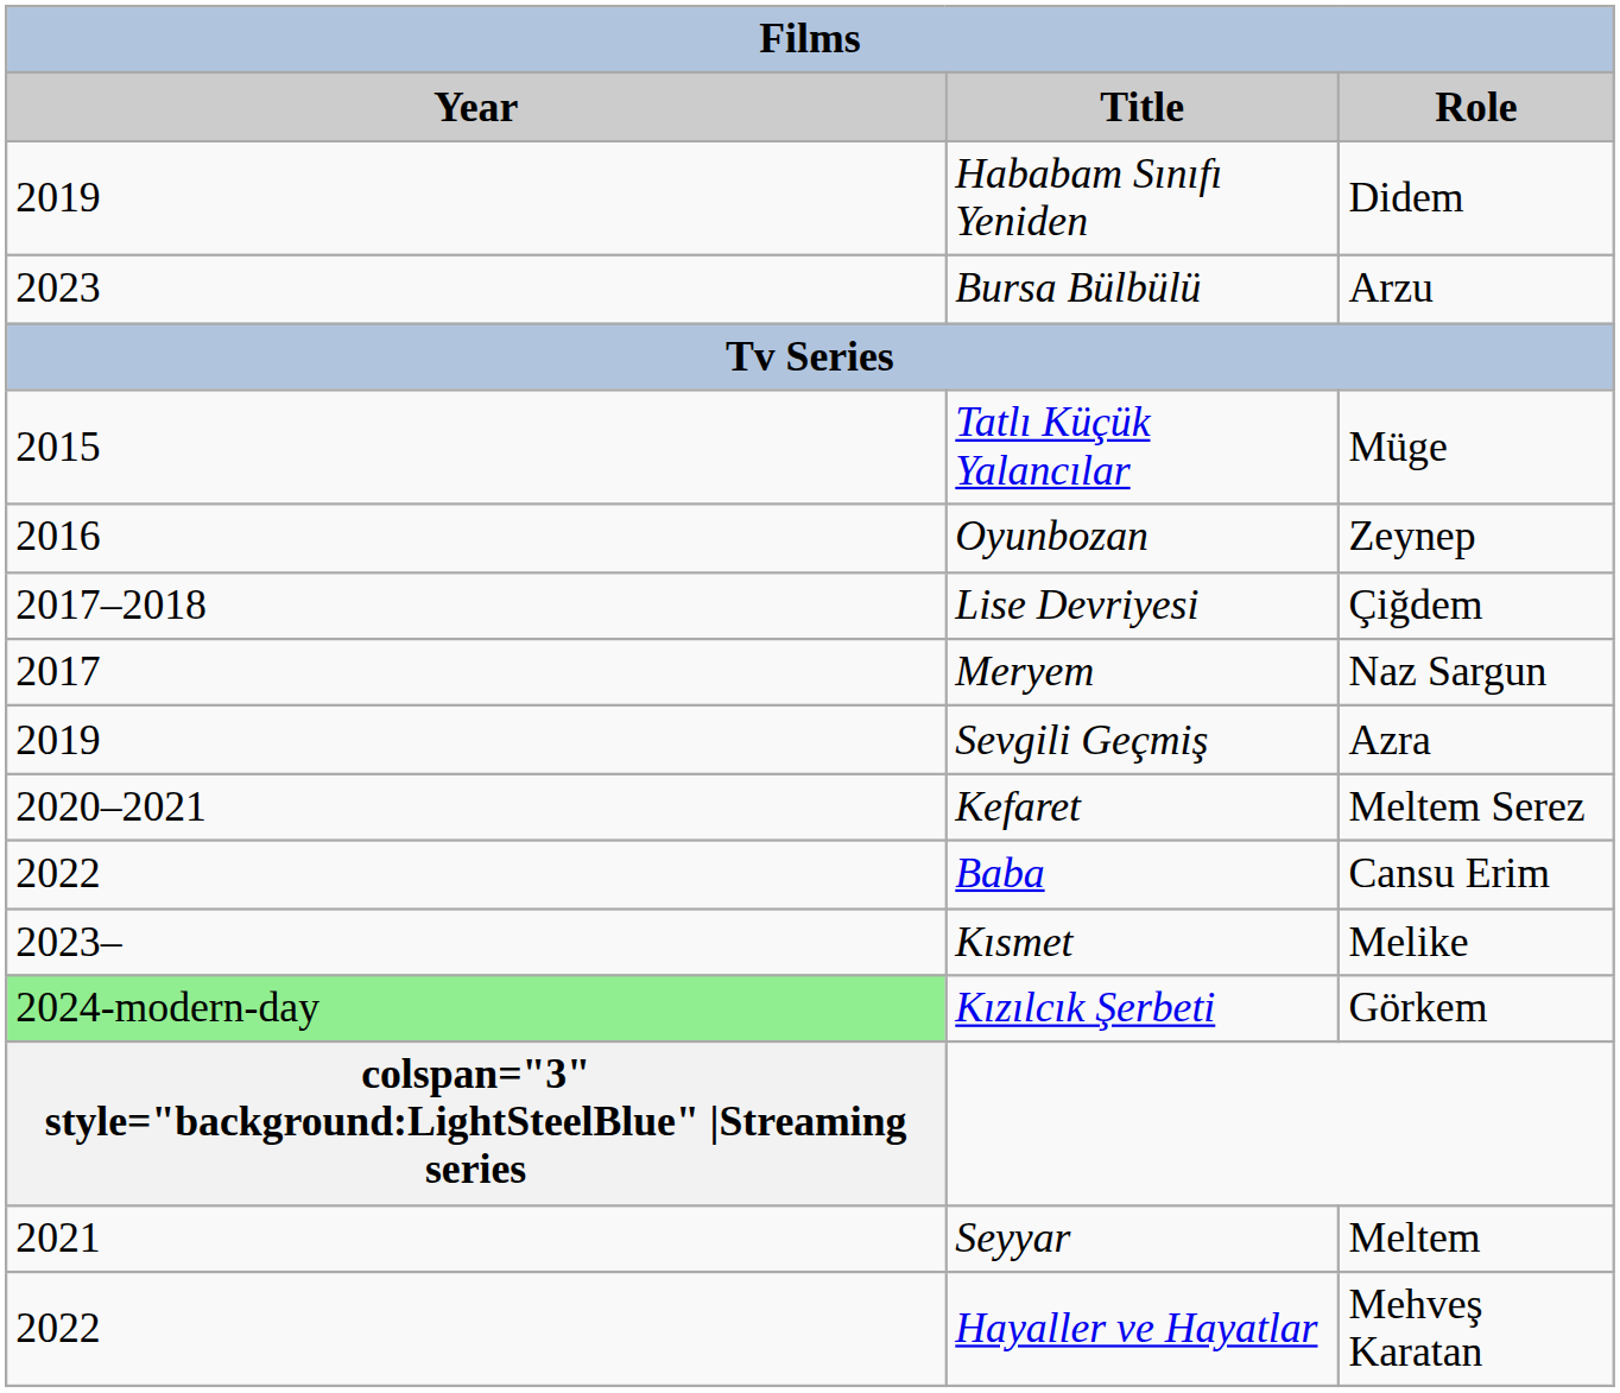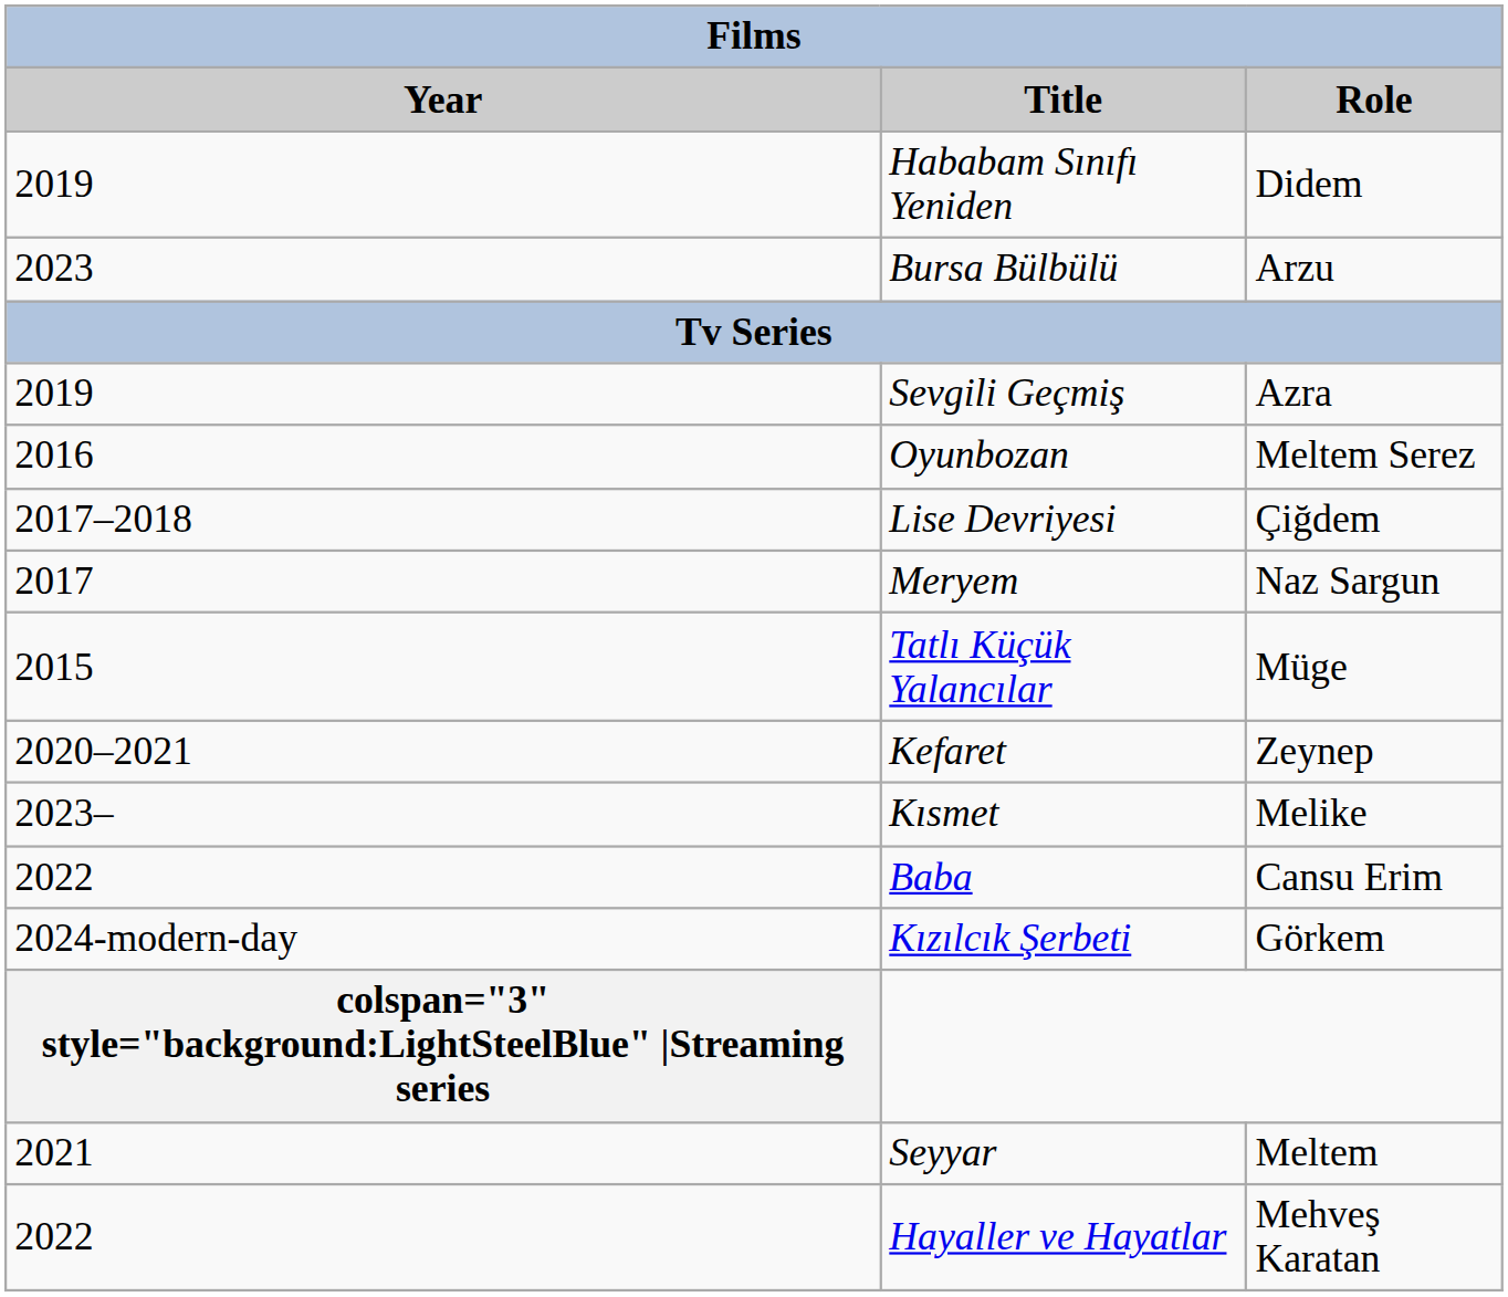rows swapped: Tatlı Küçük Yalancılar <-> Sevgili Geçmiş
Oyunbozan | Role: Zeynep -> Meltem Serez
Kefaret | Role: Meltem Serez -> Zeynep
rows swapped: Baba <-> Kısmet
Kızılcık Şerbeti | Year: lightgreen background -> no background
